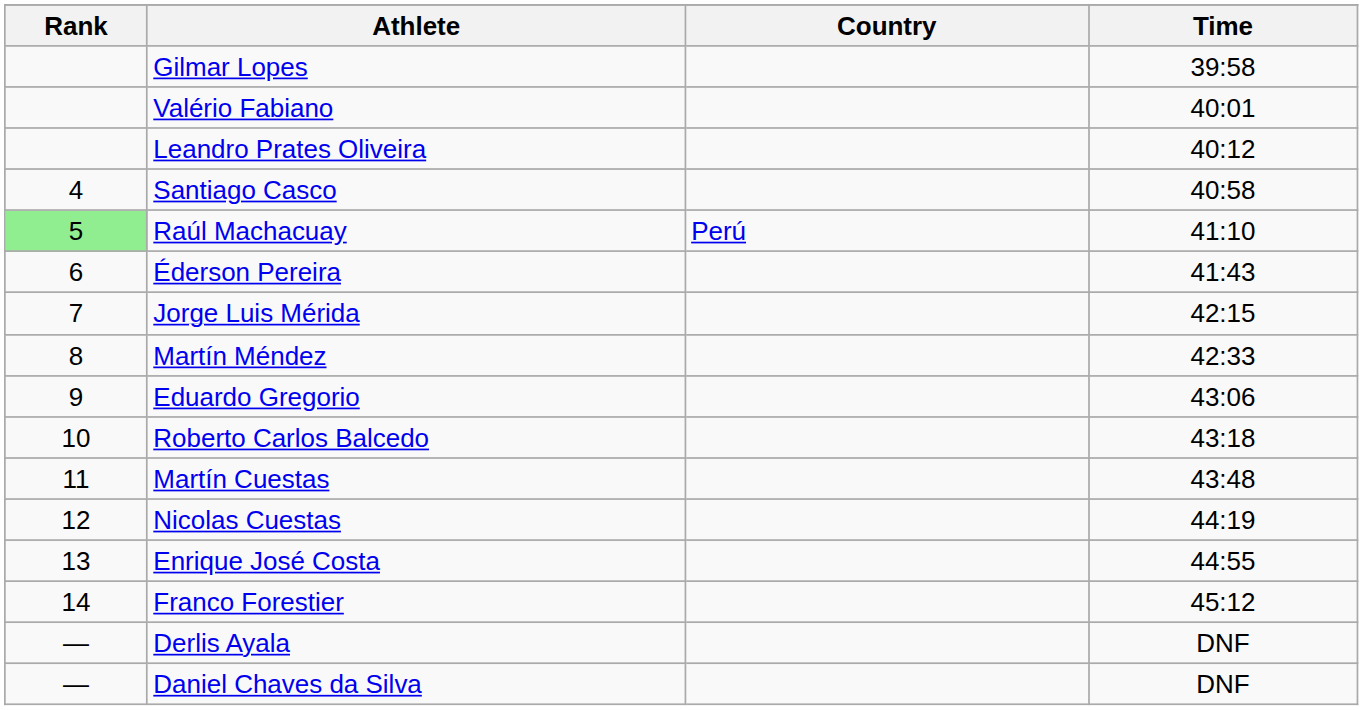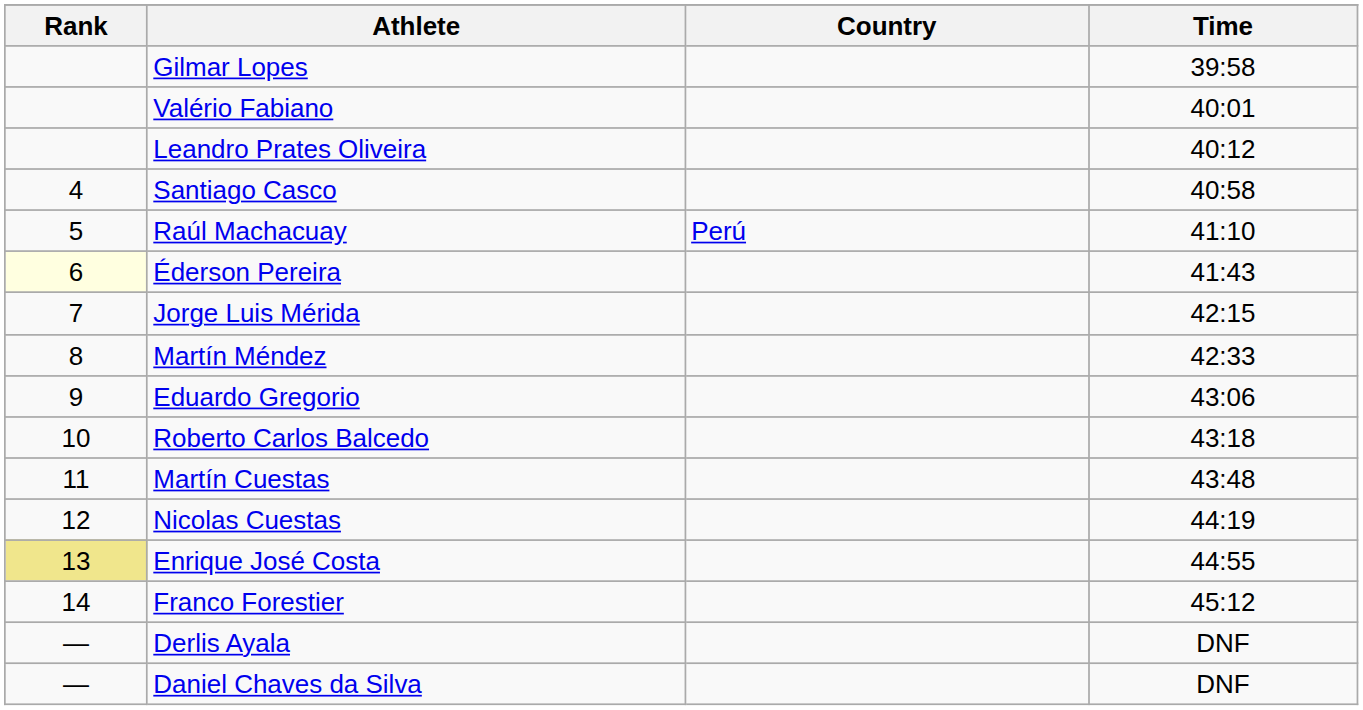Raúl Machacuay | Rank: lightgreen background -> no background
Éderson Pereira | Rank: no background -> lightyellow background
Enrique José Costa | Rank: no background -> khaki background
